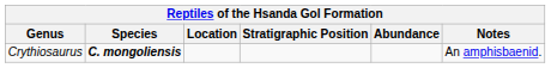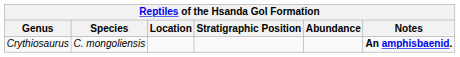Crythiosaurus | Species: bold -> normal
Crythiosaurus | Notes: normal -> bold
